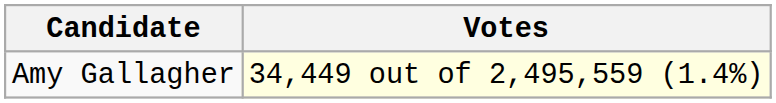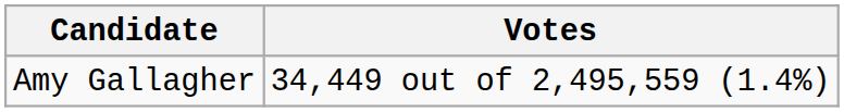Amy Gallagher | Votes: lightyellow background -> no background
